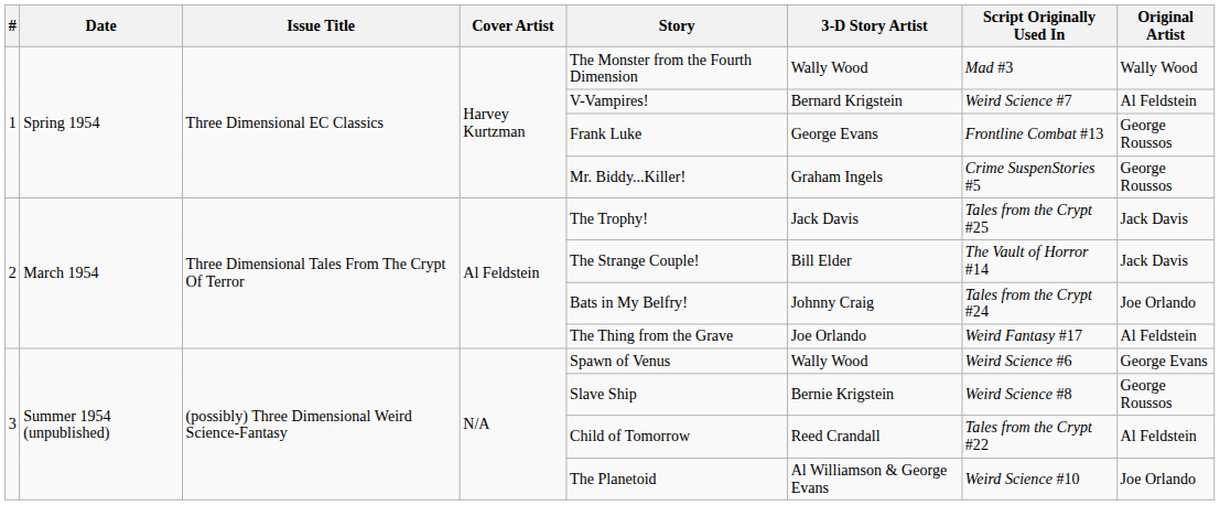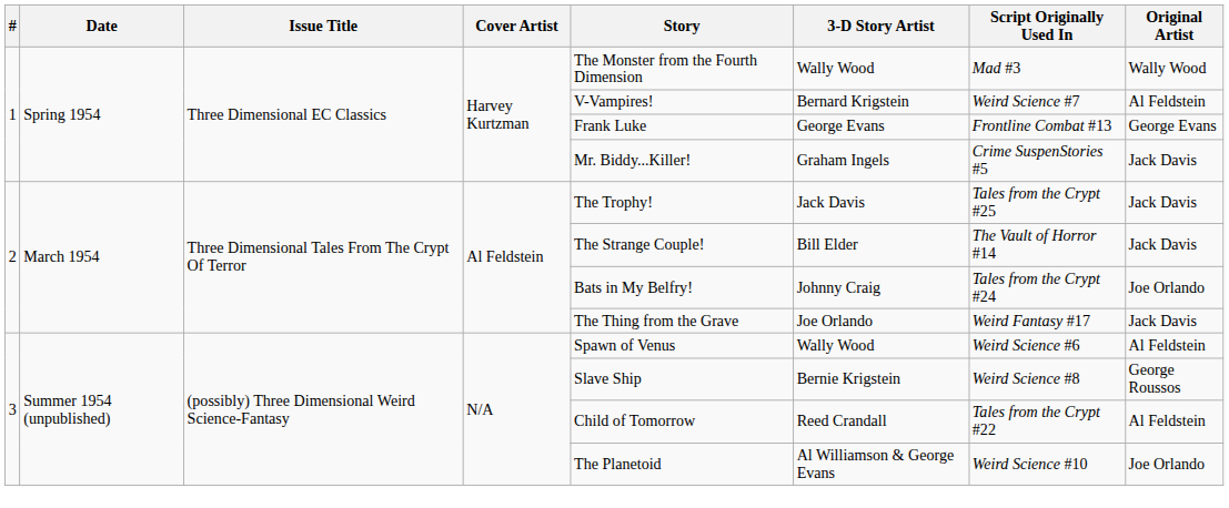row 4 | Original Artist: George Roussos -> George Evans
row 5 | Original Artist: George Roussos -> Jack Davis
row 9 | Original Artist: Al Feldstein -> Jack Davis
row 10 | Original Artist: George Evans -> Al Feldstein
